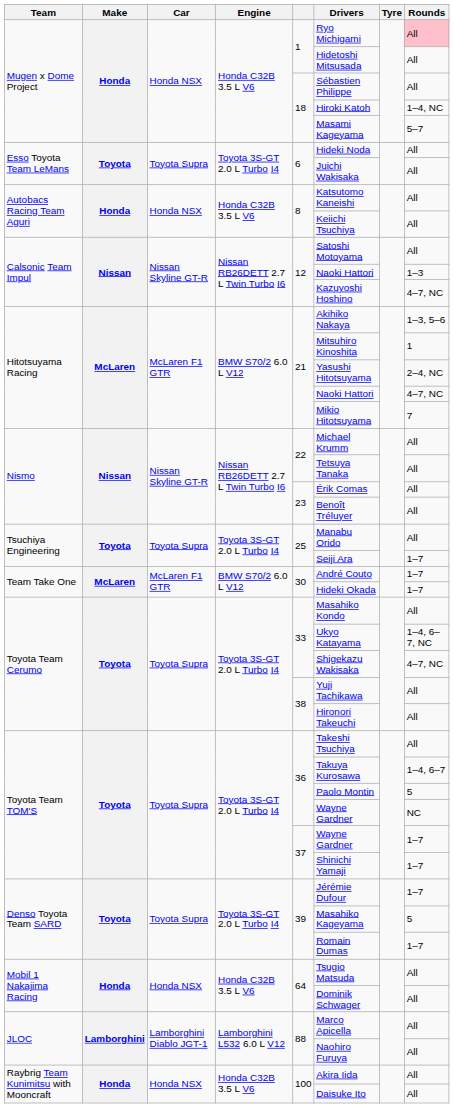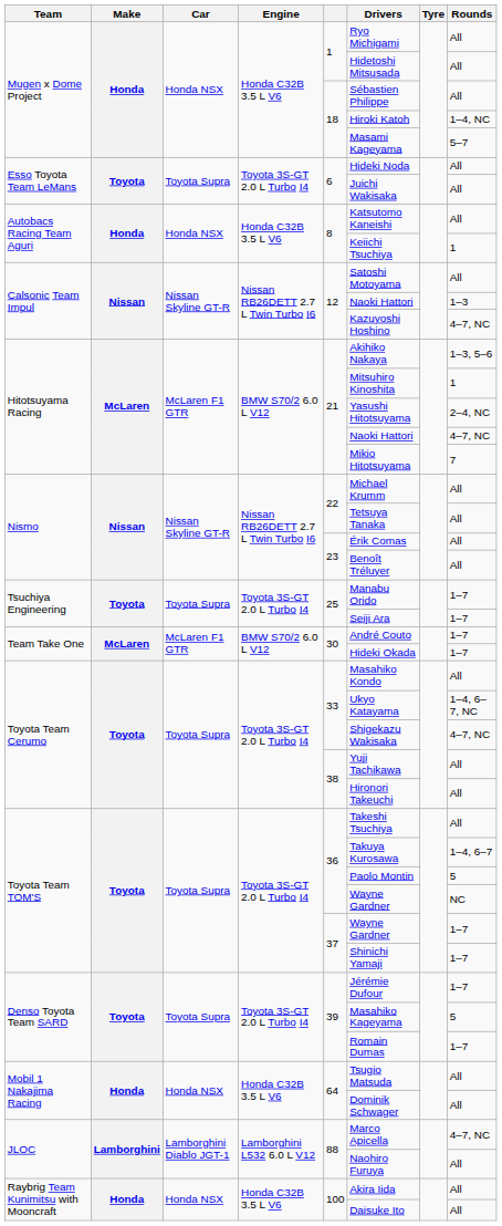row 2 | Rounds: pink background -> no background
row 10 | Rounds: All -> 1
row 23 | Rounds: All -> 1–7
row 43 | Rounds: All -> 4–7, NC
